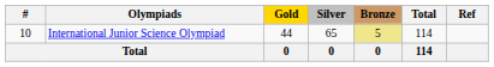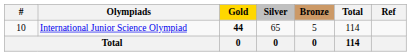International Junior Science Olympiad | Gold: normal -> bold
International Junior Science Olympiad | Bronze: khaki background -> no background
